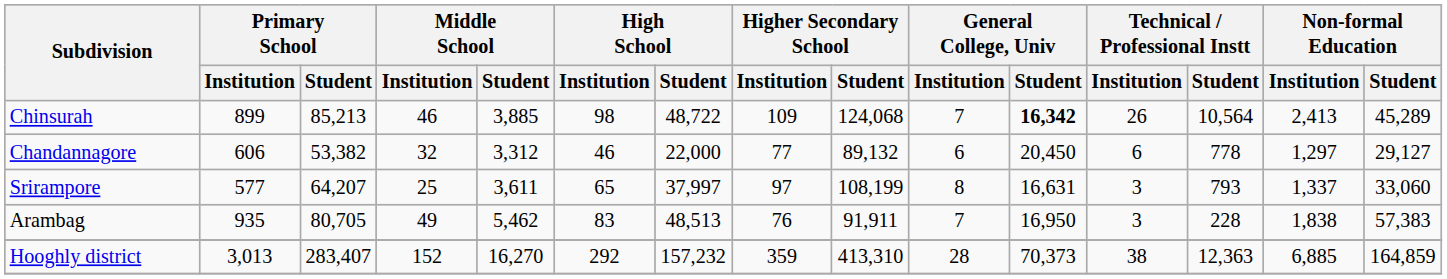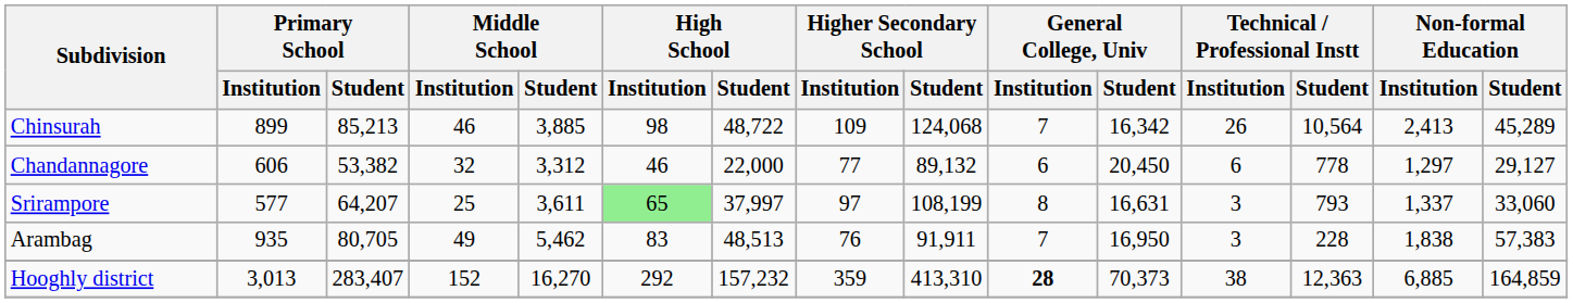Chinsurah | General College, Univ / Student: bold -> normal
Srirampore | High School / Institution: no background -> lightgreen background
Hooghly district | General College, Univ / Institution: normal -> bold
